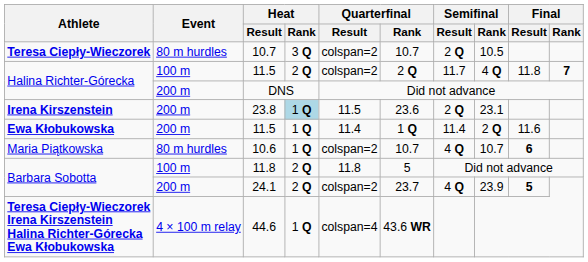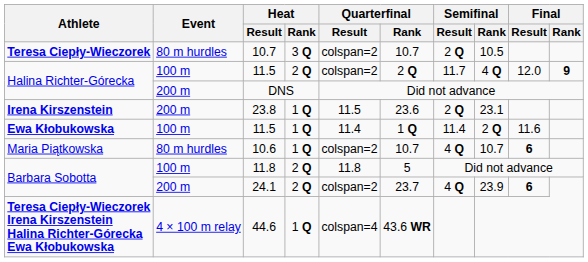Halina Richter-Górecka / 11.5 | Final / Result: 11.8 -> 12.0
Halina Richter-Górecka / 11.5 | Final / Rank: 7 -> 9
23.8 | Heat / Rank: lightblue background -> no background
Ewa Kłobukowska / 11.5 | Event: 200 m -> 100 m
24.1 | Final / Result: 5 -> 6
